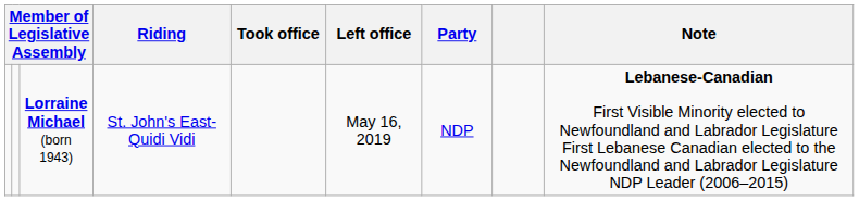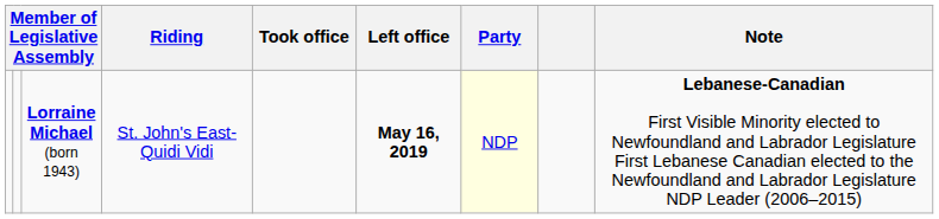Lorraine Michael (born 1943) | Left office: normal -> bold
Lorraine Michael (born 1943) | Party: no background -> lightyellow background
